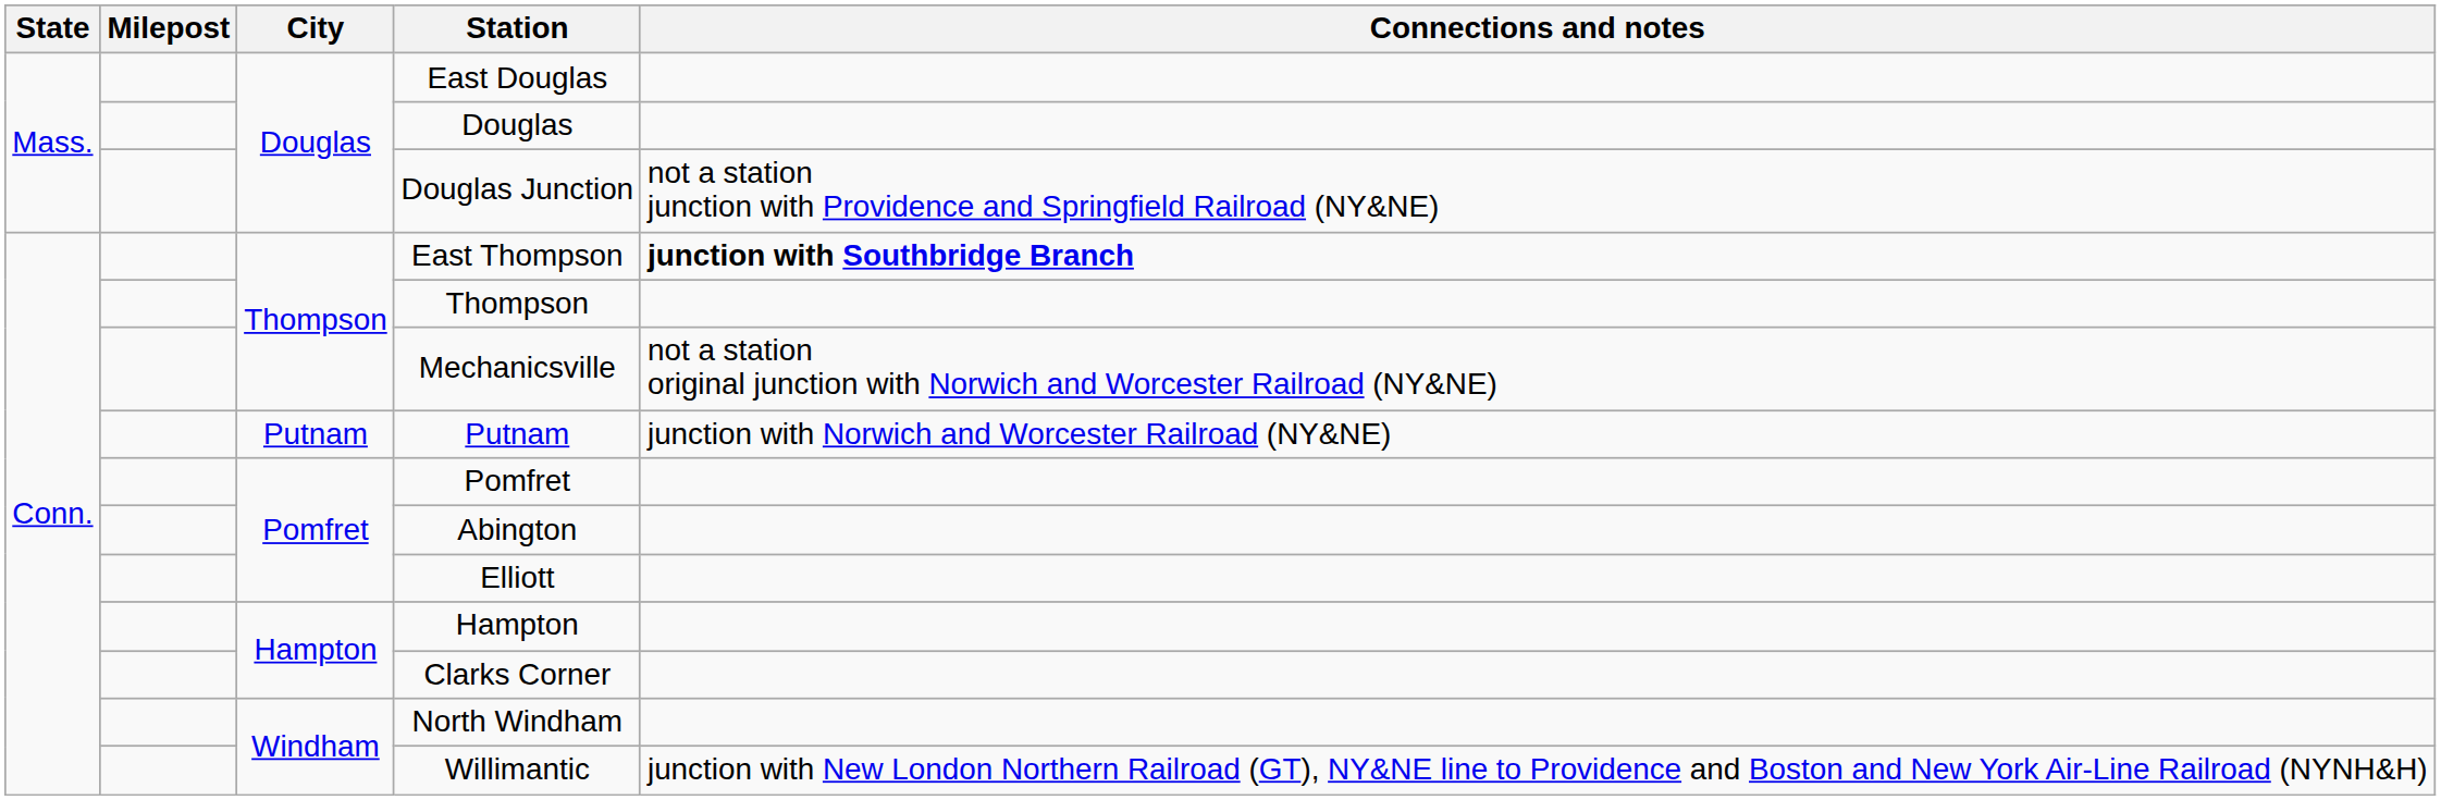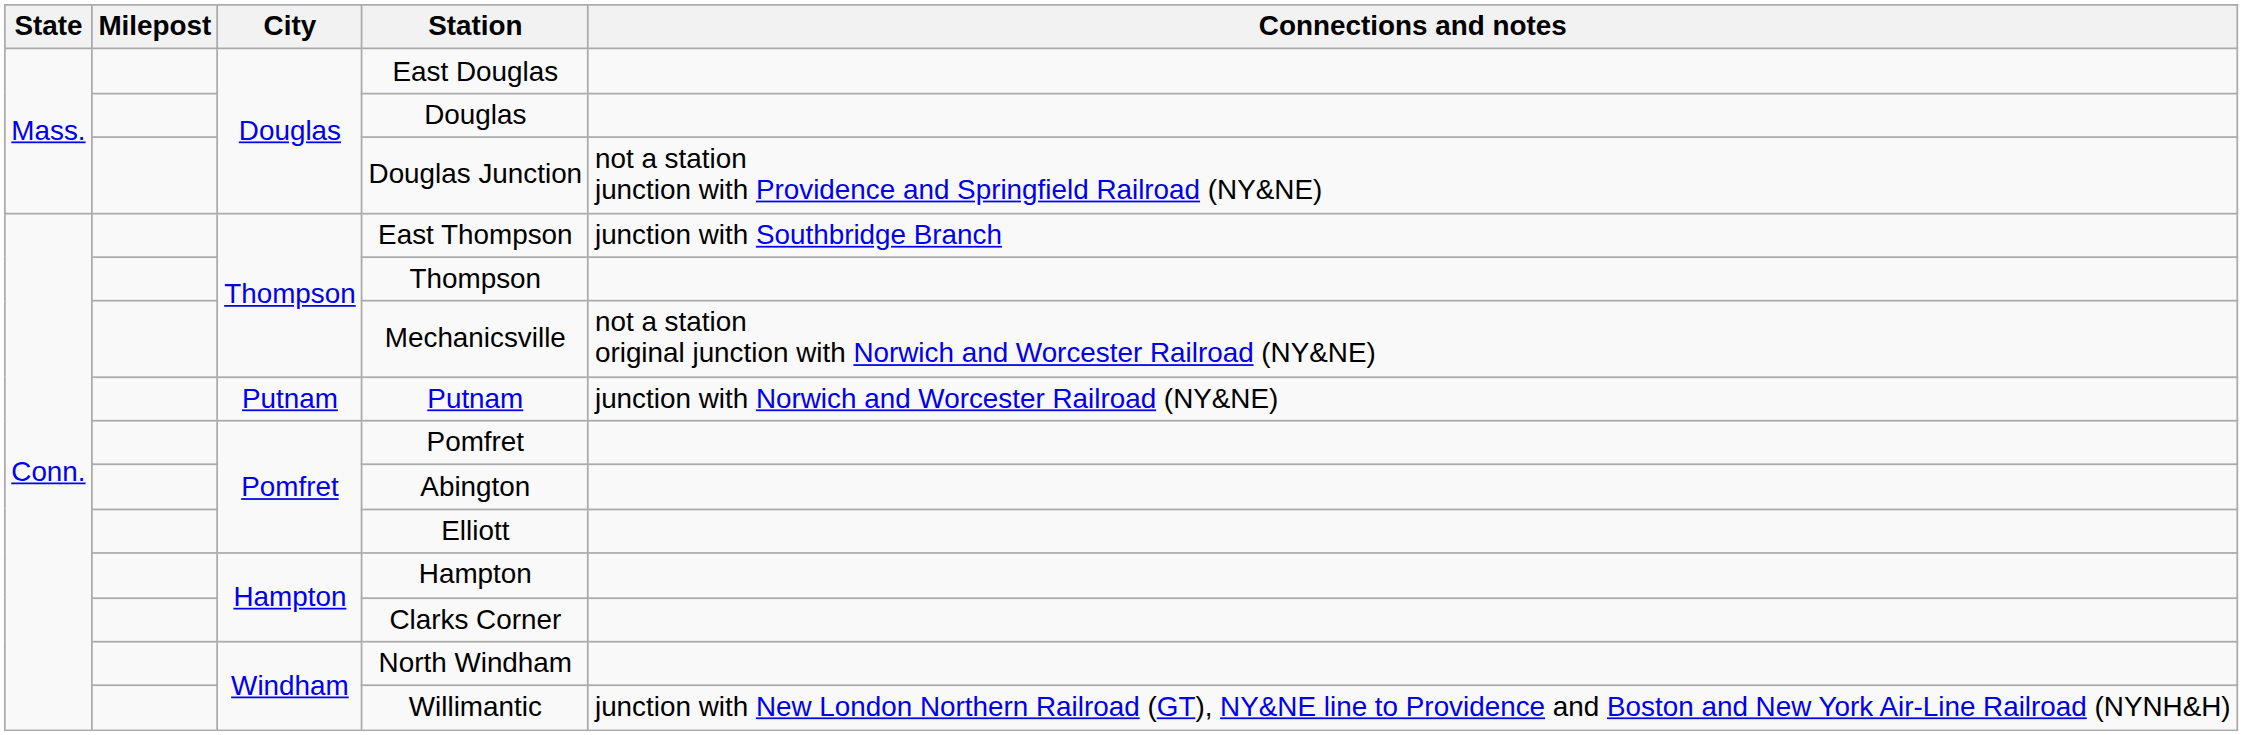East Thompson | Connections and notes: bold -> normal
